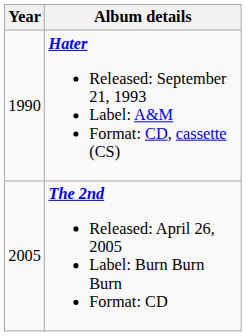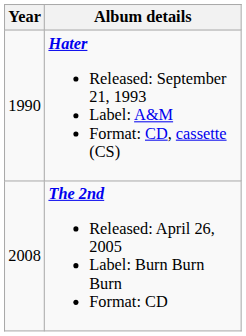row 3 | Year: 2005 -> 2008
